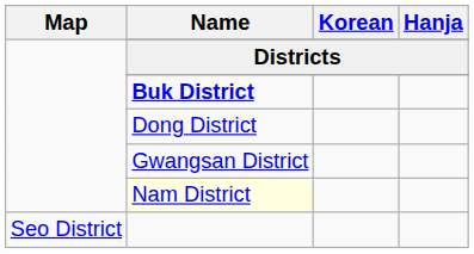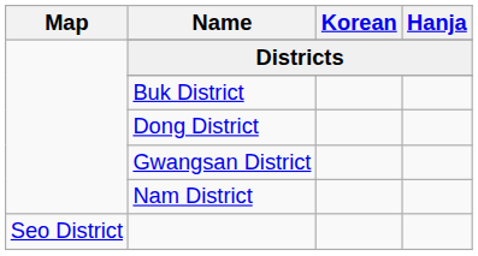Buk District | Name: bold -> normal
Nam District | Name: lightyellow background -> no background
